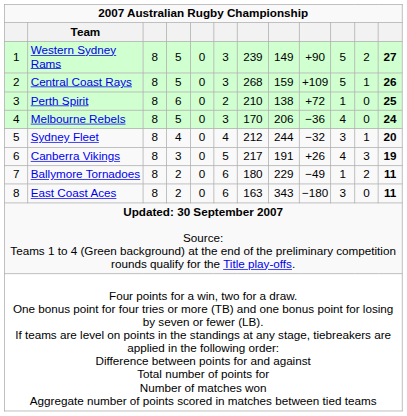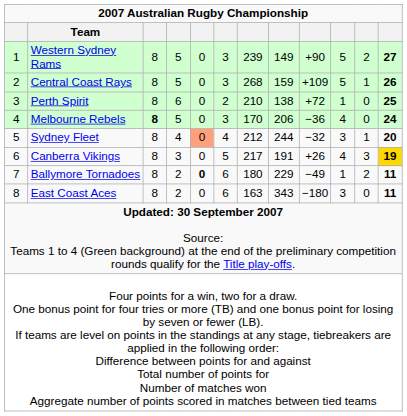Melbourne Rebels | column 3: normal -> bold
Sydney Fleet | column 5: no background -> lightsalmon background
Canberra Vikings | column 12: no background -> gold background
Ballymore Tornadoes | column 5: normal -> bold
